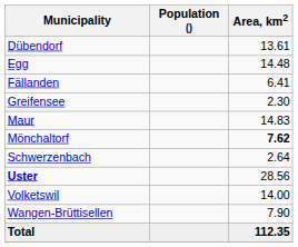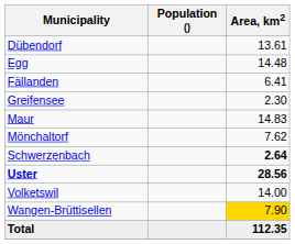Mönchaltorf | Area, km2: bold -> normal
Schwerzenbach | Area, km2: normal -> bold
Uster | Area, km2: normal -> bold
Wangen-Brüttisellen | Area, km2: no background -> gold background
